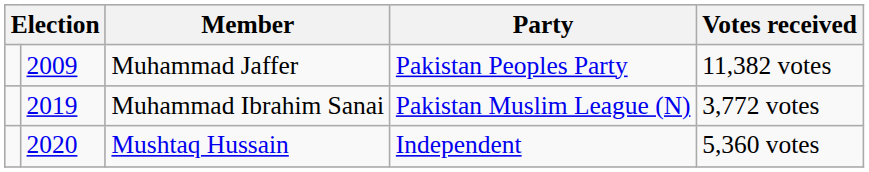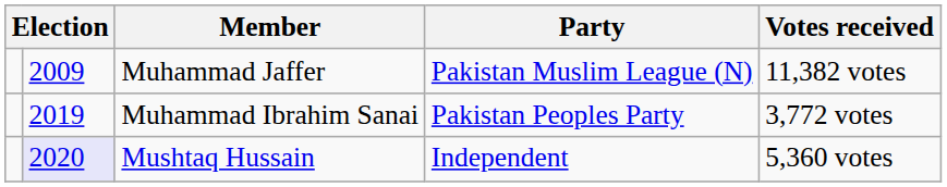Muhammad Jaffer | Party: Pakistan Peoples Party -> Pakistan Muslim League (N)
Muhammad Ibrahim Sanai | Party: Pakistan Muslim League (N) -> Pakistan Peoples Party
Mushtaq Hussain | column 2: no background -> lavender background
